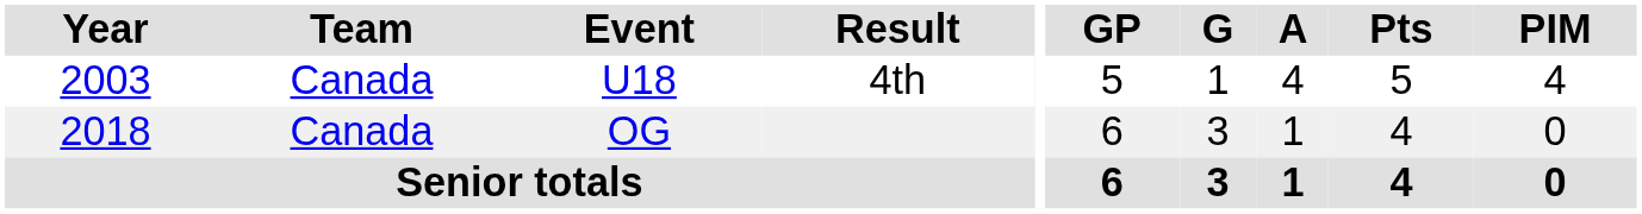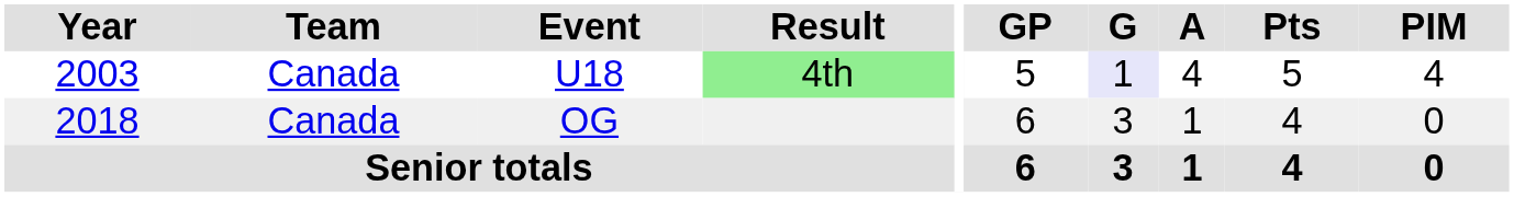U18 | Result: no background -> lightgreen background
U18 | G: no background -> lavender background
